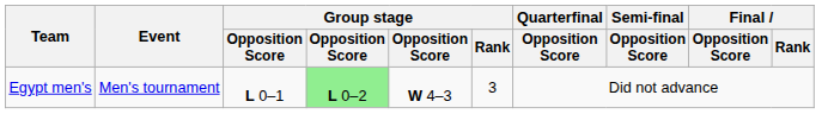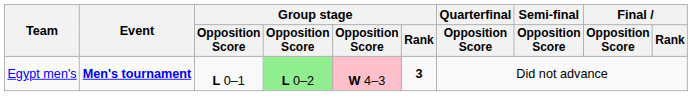Egypt men's | Event: normal -> bold
Egypt men's | column 5: no background -> pink background
Egypt men's | Group stage / Rank: normal -> bold
